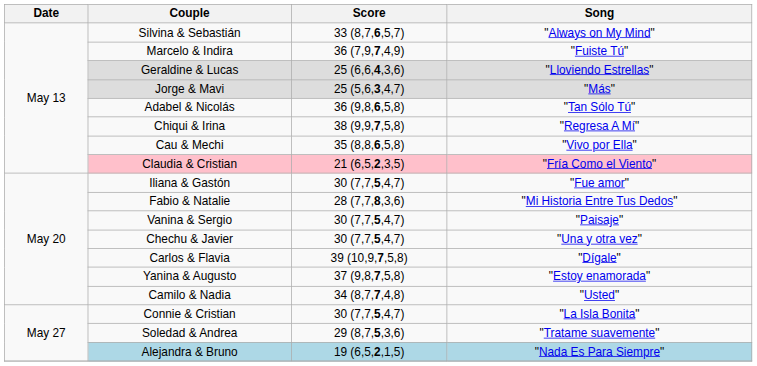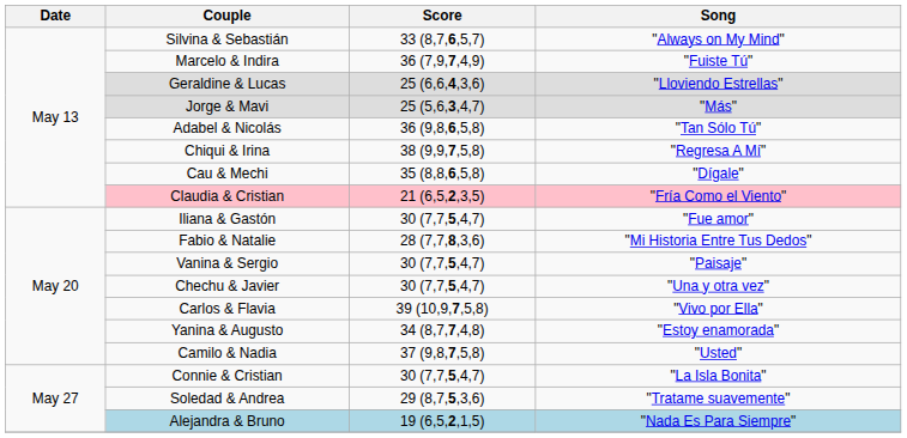Cau & Mechi | Song: "Vivo por Ella" -> "Dígale"
Carlos & Flavia | Song: "Dígale" -> "Vivo por Ella"
Yanina & Augusto | Score: 37 (9,8,7,5,8) -> 34 (8,7,7,4,8)
Camilo & Nadia | Score: 34 (8,7,7,4,8) -> 37 (9,8,7,5,8)
